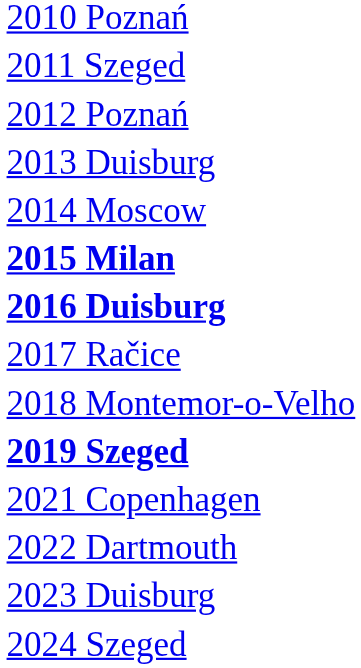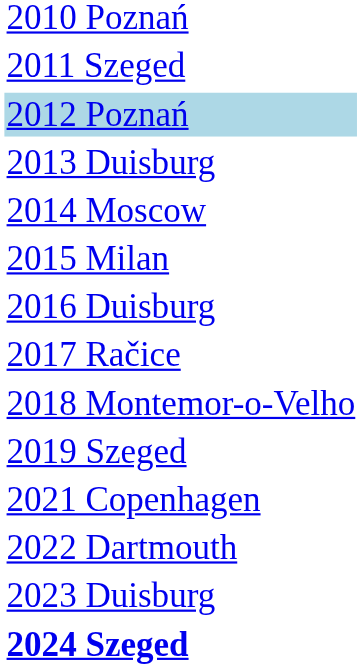2012 Poznań | column 1: no background -> lightblue background
2015 Milan | column 1: bold -> normal
2016 Duisburg | column 1: bold -> normal
2019 Szeged | column 1: bold -> normal
2024 Szeged | column 1: normal -> bold
